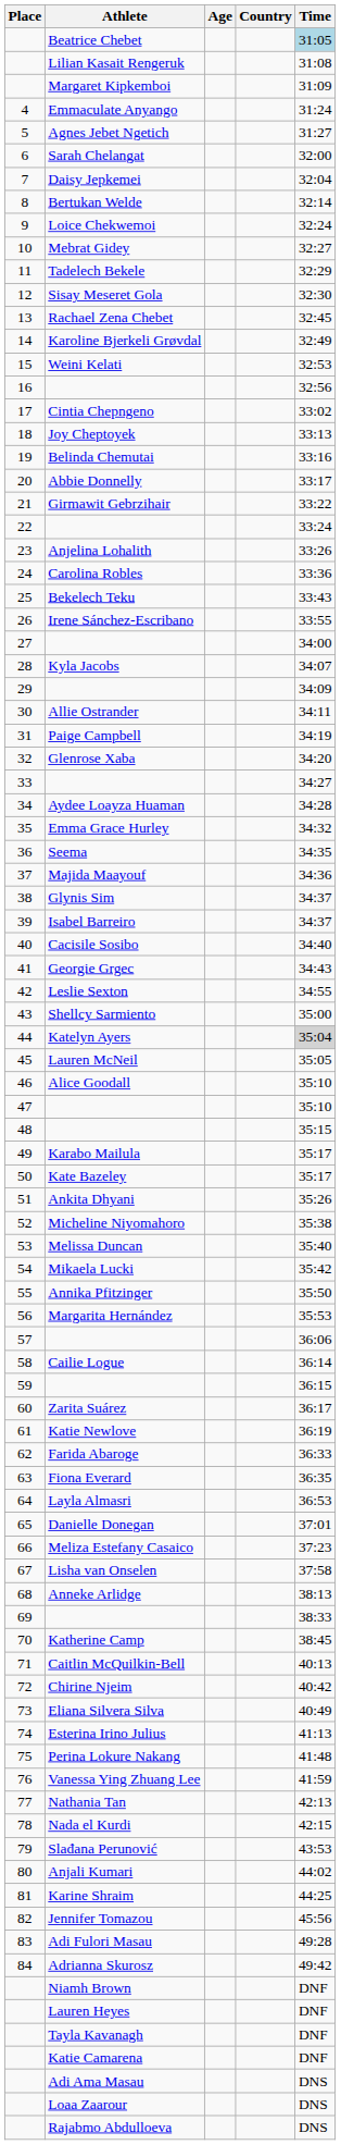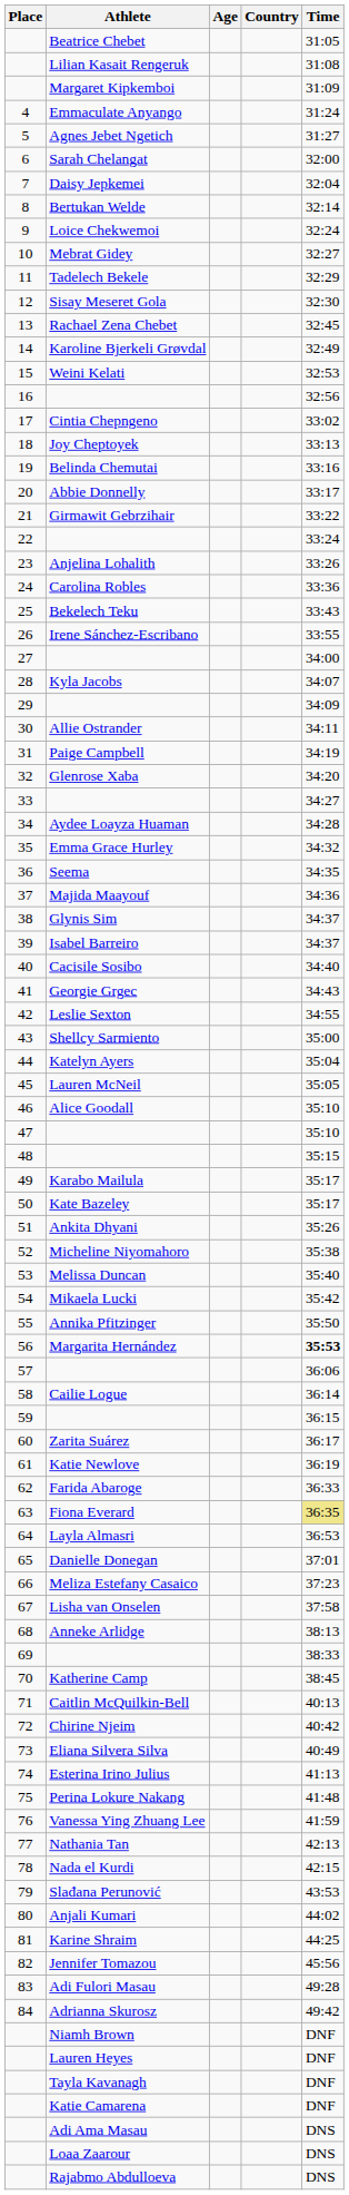Beatrice Chebet | Time: lightblue background -> no background
Katelyn Ayers | Time: lightgrey background -> no background
Margarita Hernández | Time: normal -> bold
Fiona Everard | Time: no background -> khaki background
